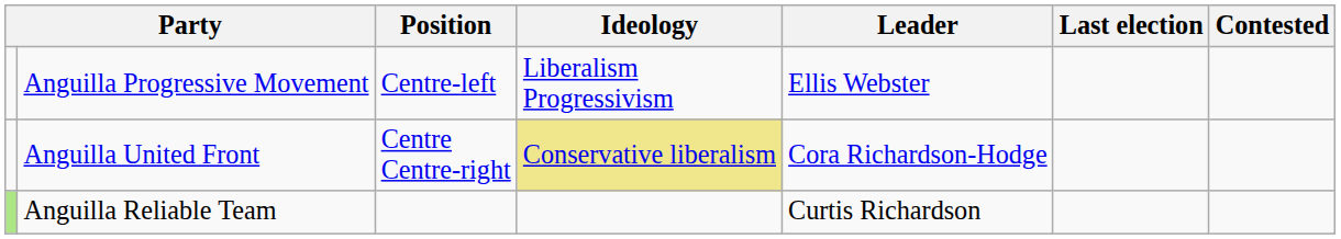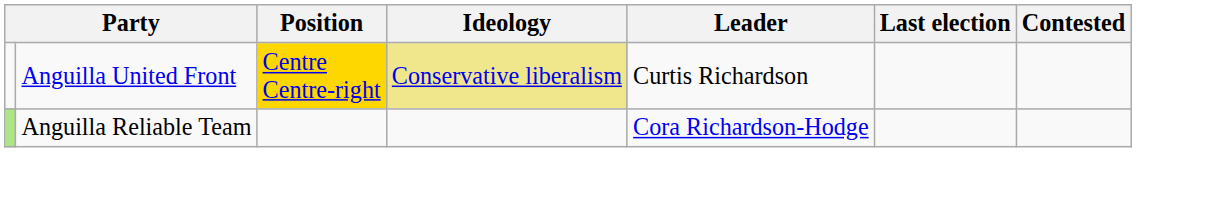- row: Anguilla Progressive Movement | Centre-left | Liberalism Progressivism | Ellis Webster
Anguilla United Front | Position: no background -> gold background
Anguilla United Front | Leader: Cora Richardson-Hodge -> Curtis Richardson
Anguilla Reliable Team | Leader: Curtis Richardson -> Cora Richardson-Hodge
